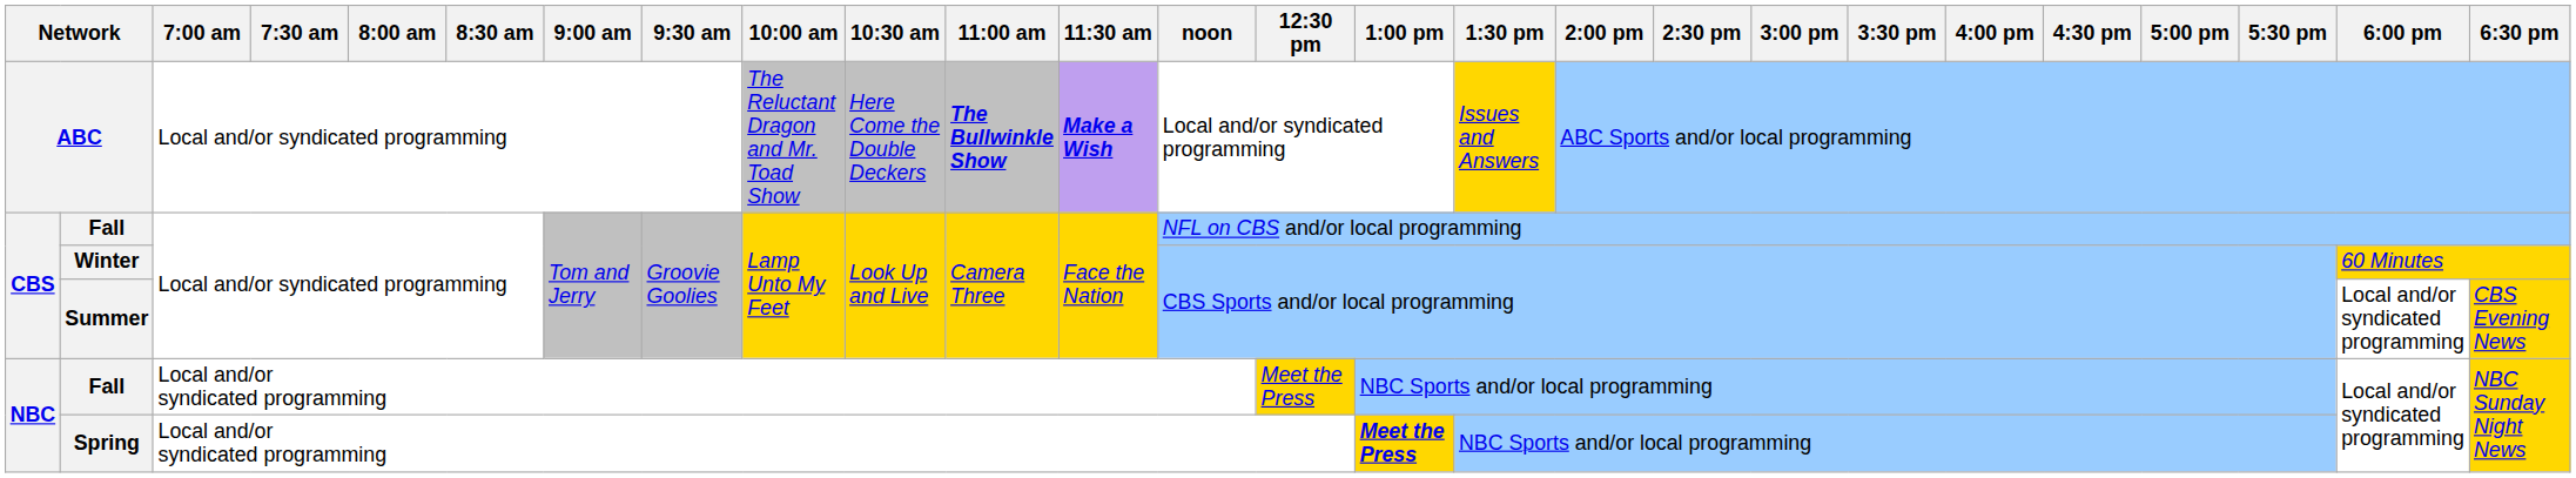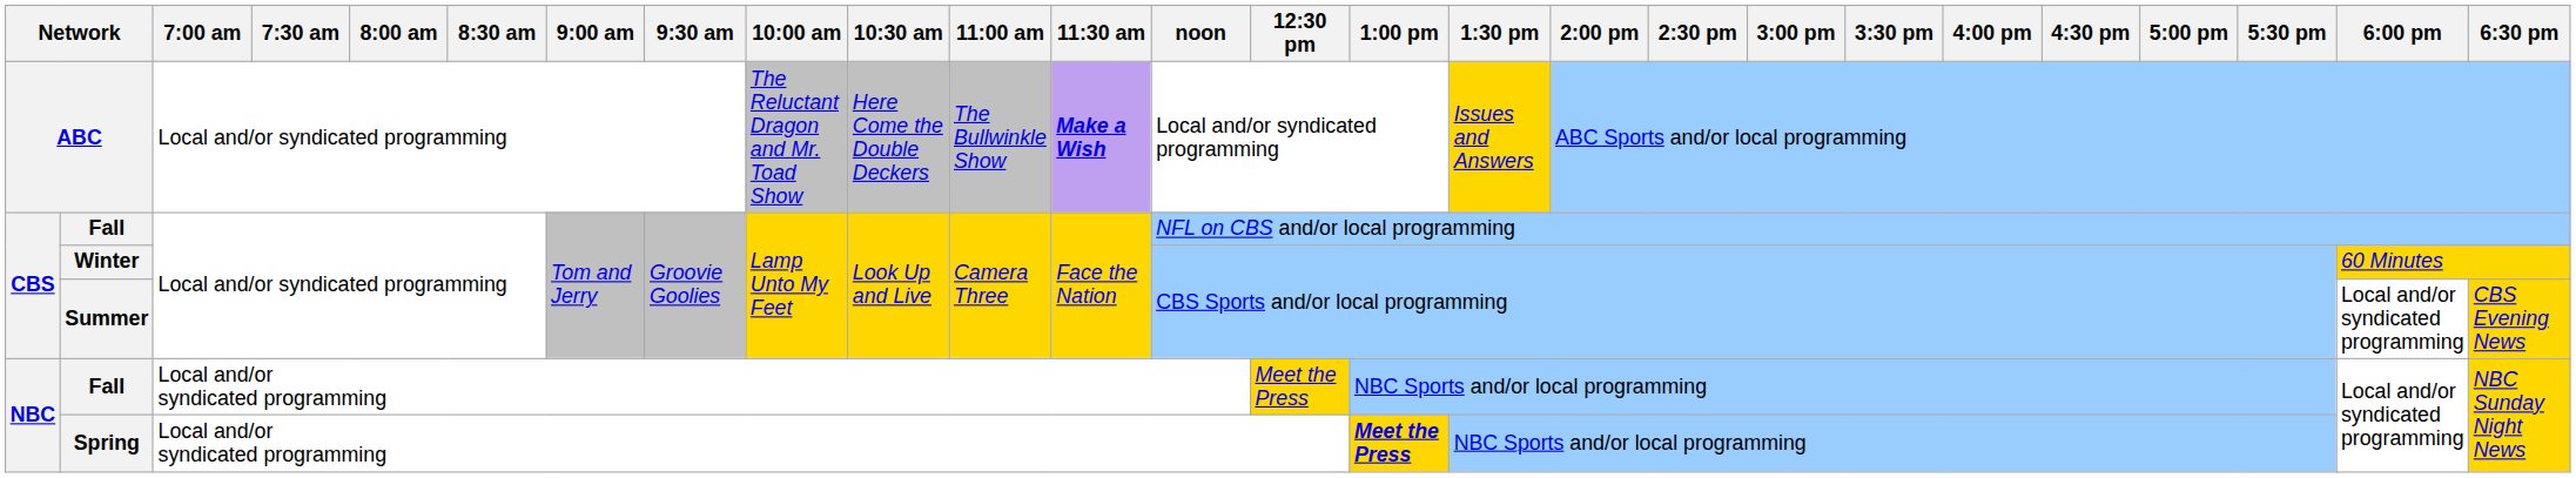ABC | 11:00 am: bold -> normal
